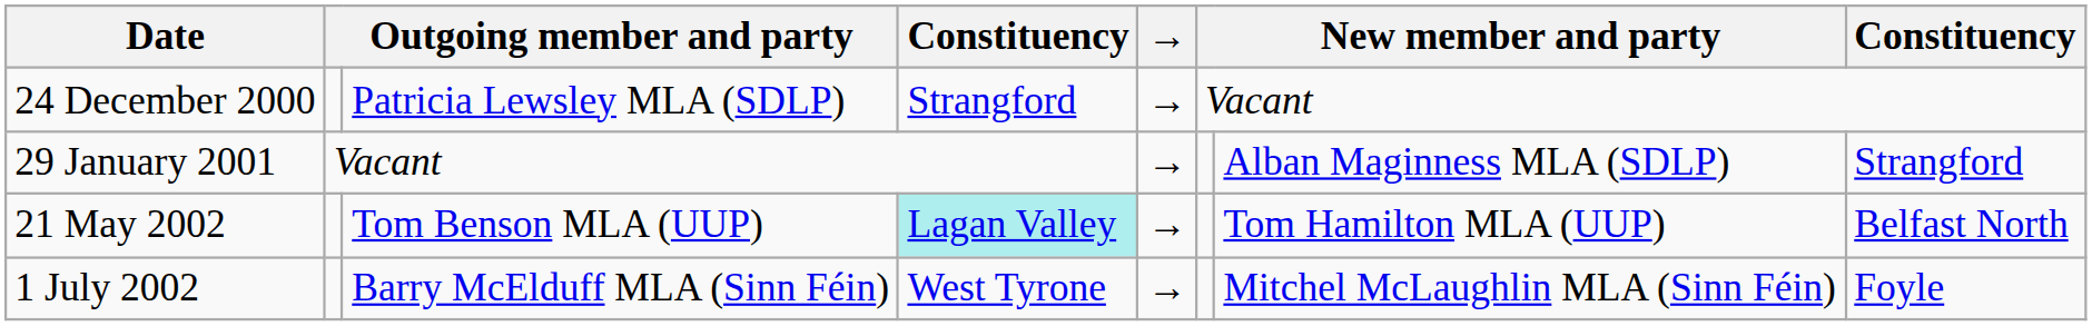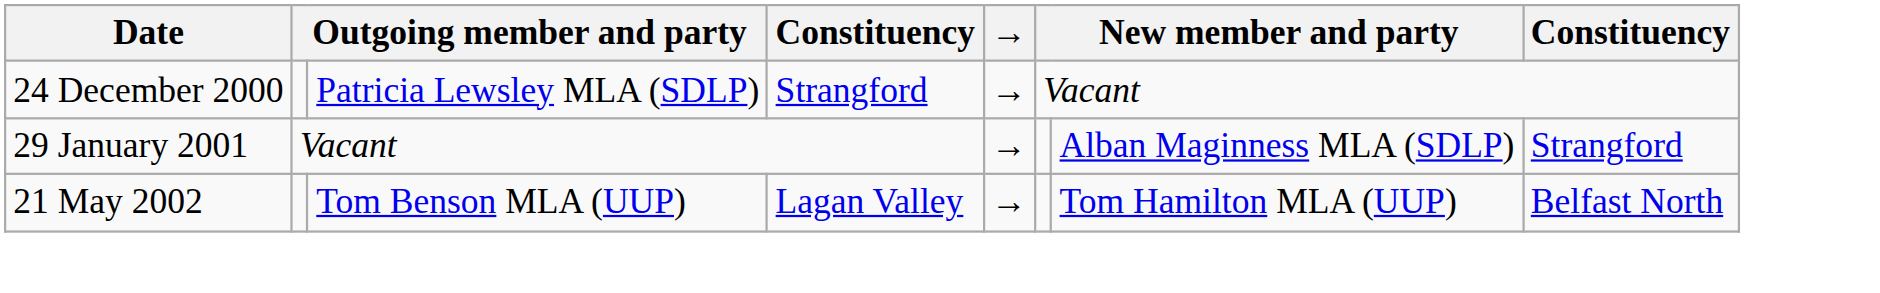21 May 2002 | column 4: paleturquoise background -> no background
- row: 1 July 2002 | Barry McElduff MLA (Sinn Féin) | West Tyrone | → | Mitchel McLaughlin MLA (Sinn Féin) | Foyle
